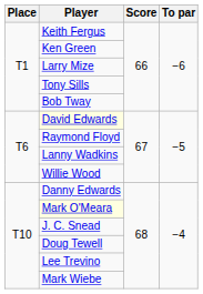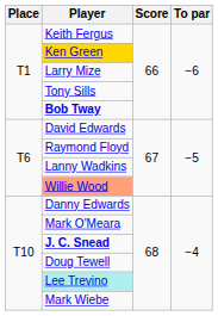Ken Green | Player: no background -> gold background
Bob Tway | Player: normal -> bold
David Edwards | Player: lightyellow background -> no background
Willie Wood | Player: no background -> lightsalmon background
Mark O'Meara | Player: lightyellow background -> no background
J. C. Snead | Player: normal -> bold
Lee Trevino | Player: no background -> paleturquoise background
